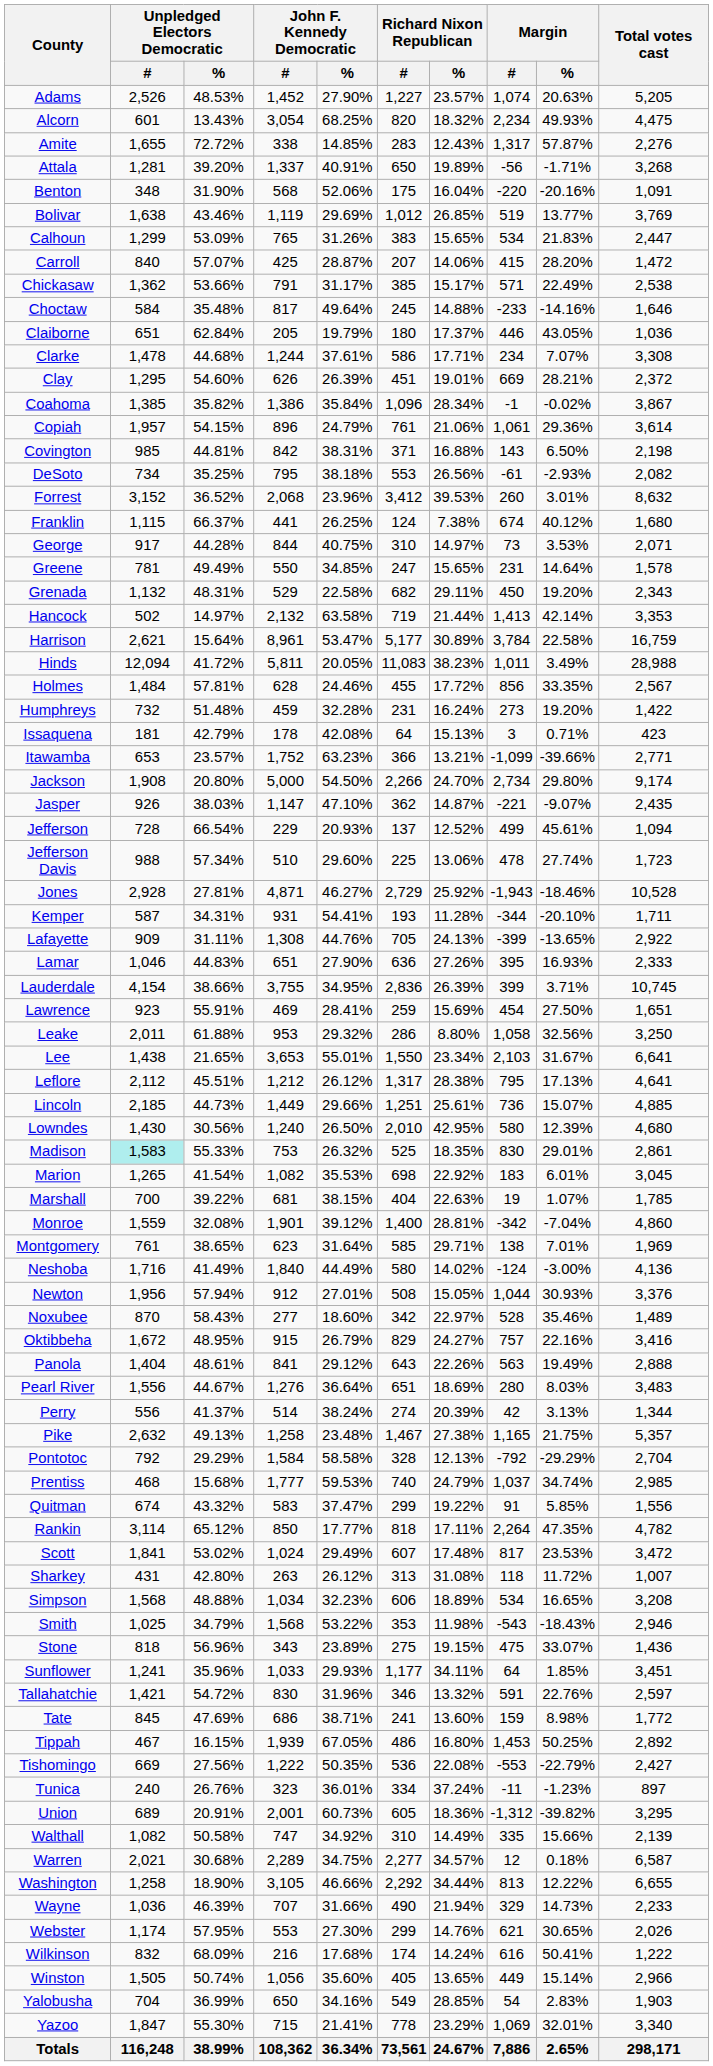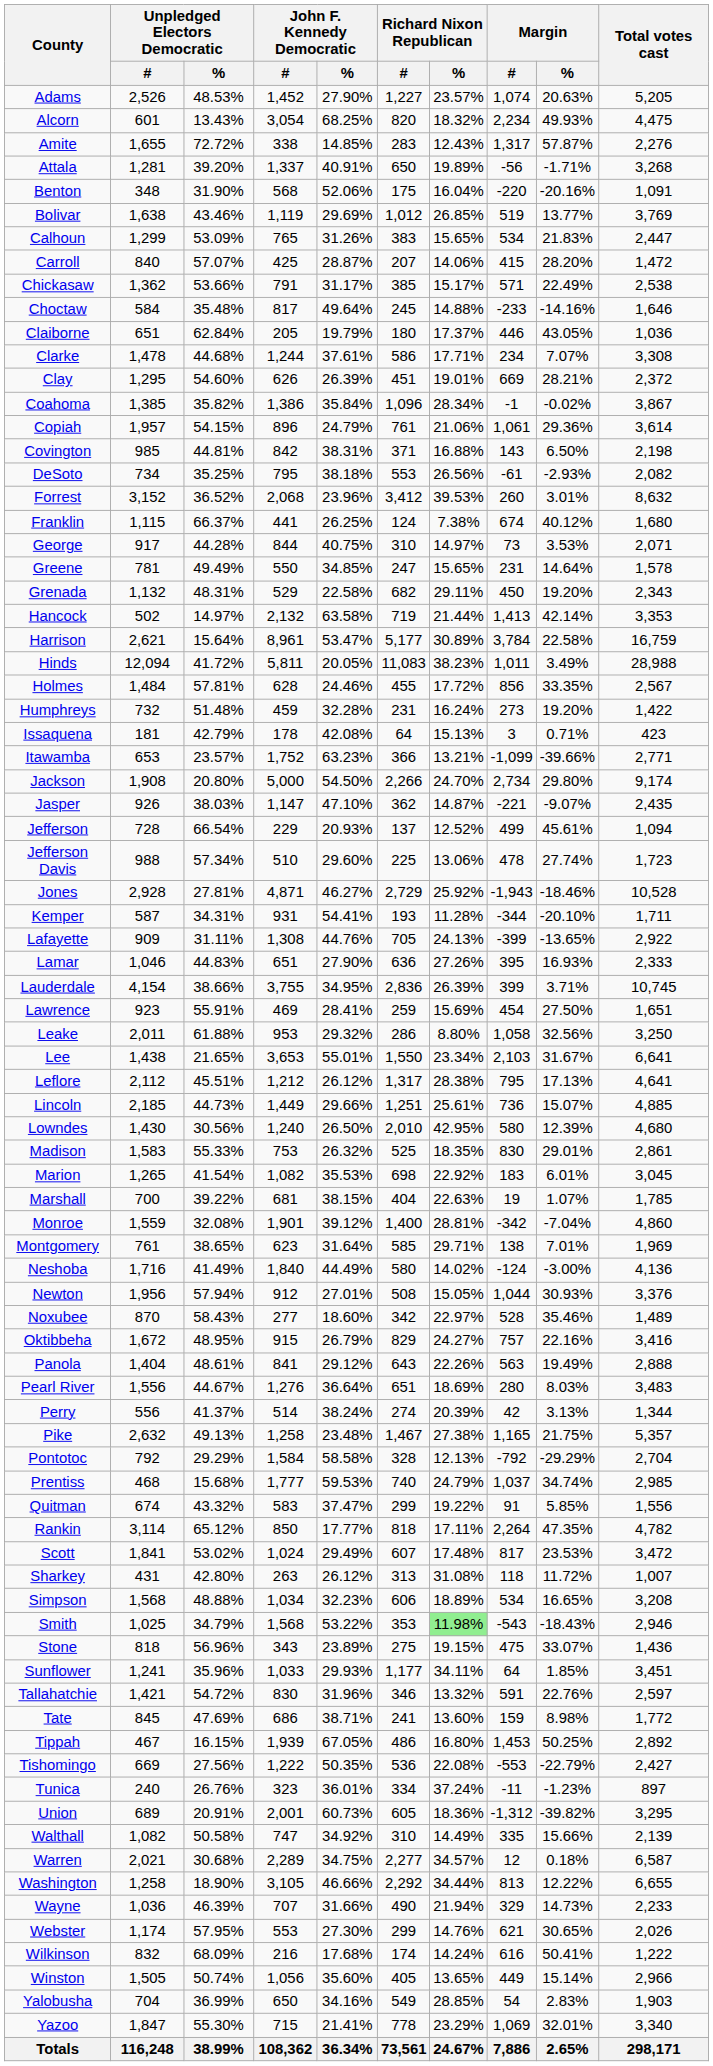Madison | Unpledged Electors Democratic / #: paleturquoise background -> no background
Smith | Richard Nixon Republican / %: no background -> lightgreen background
